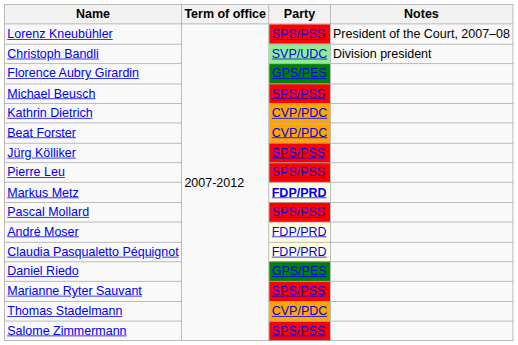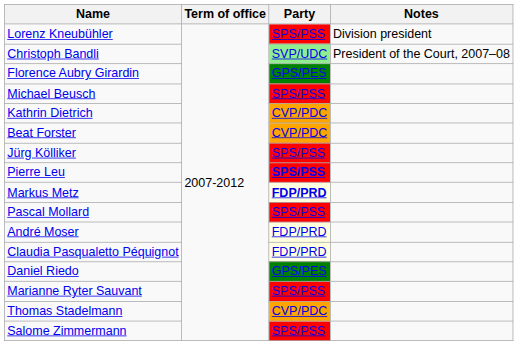Lorenz Kneubühler | Notes: President of the Court, 2007–08 -> Division president
Christoph Bandli | Notes: Division president -> President of the Court, 2007–08
Pierre Leu | Party: normal -> bold
